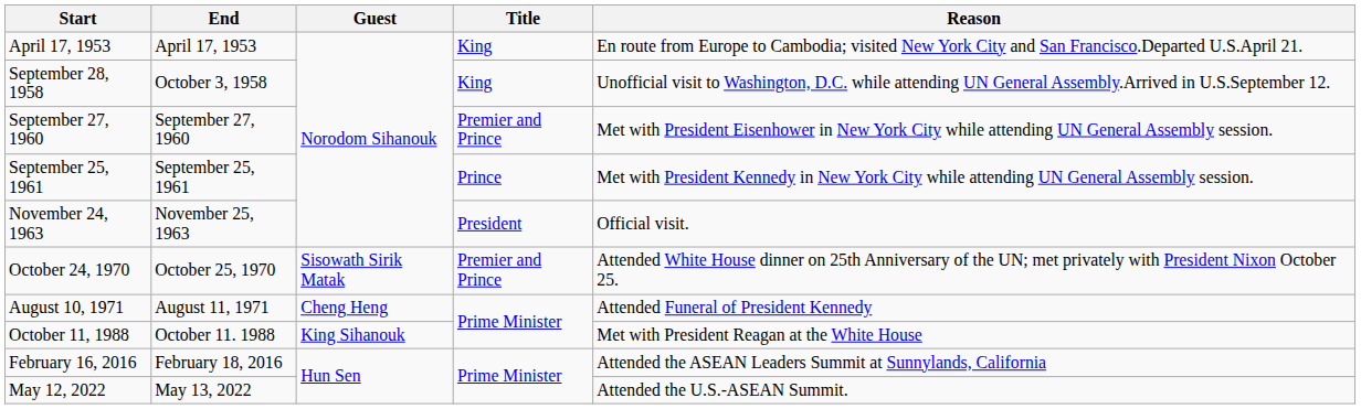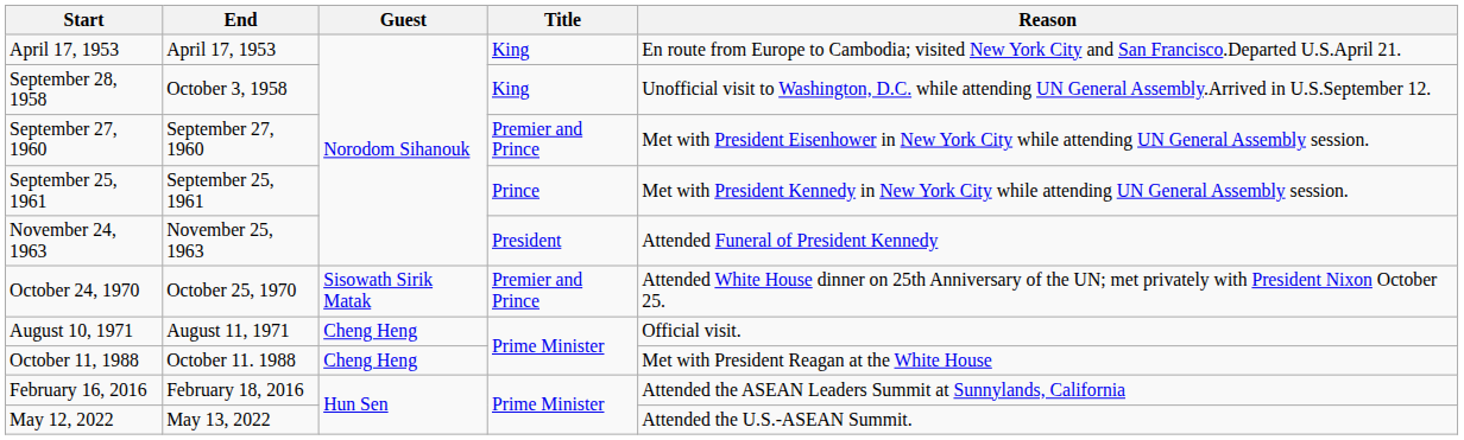November 24, 1963 | Reason: Official visit. -> Attended Funeral of President Kennedy
August 10, 1971 | Reason: Attended Funeral of President Kennedy -> Official visit.
October 11, 1988 | Guest: King Sihanouk -> Cheng Heng
